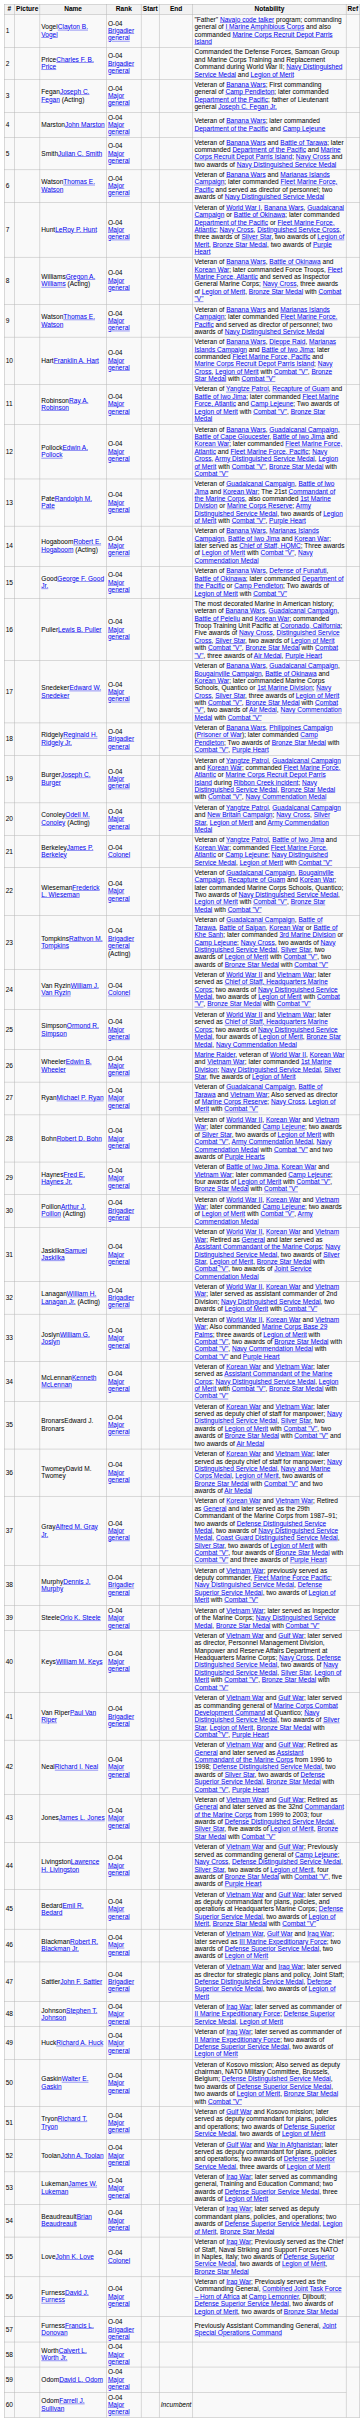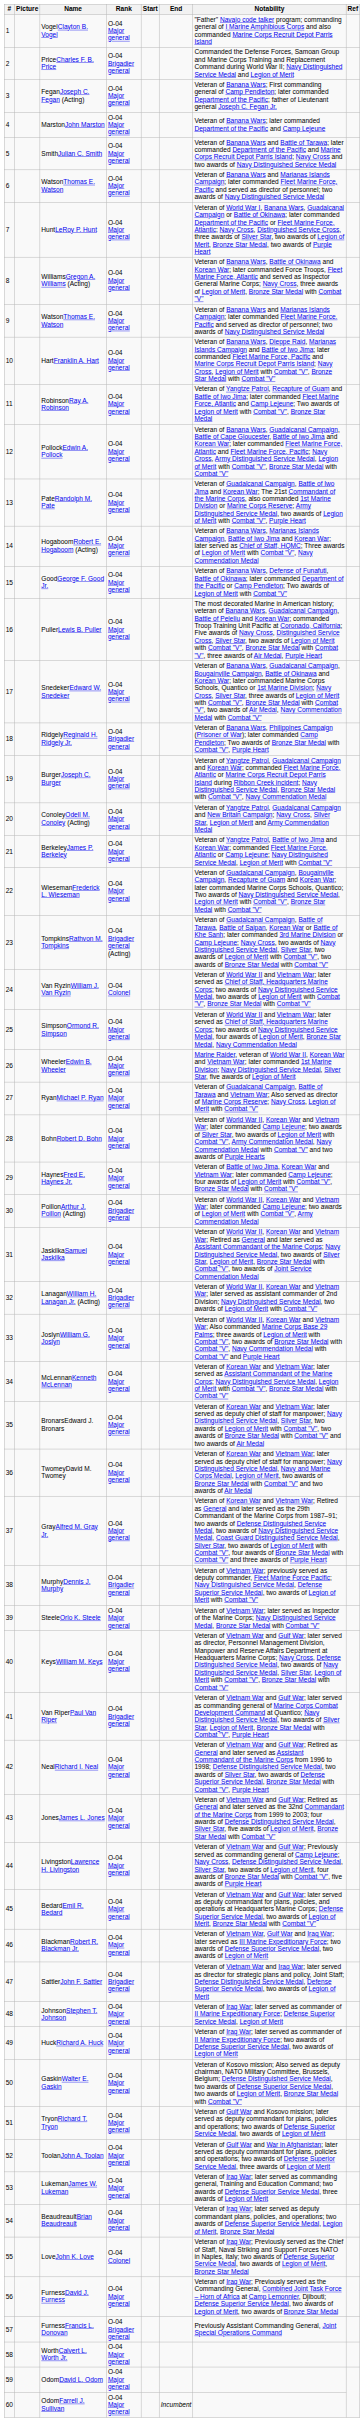VogelClayton B. Vogel | Rank: O-04 Brigadier general -> O-04 Major general
BerkeleyJames P. Berkeley | Rank: O-04 Colonel -> O-04 Major general
